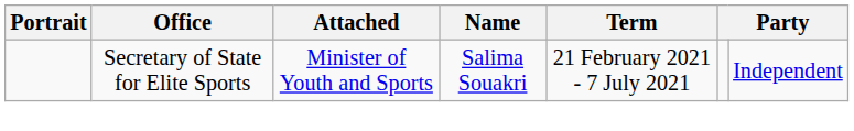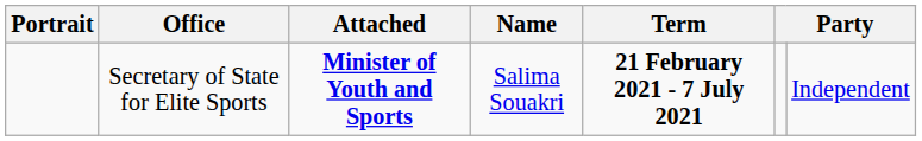Secretary of State for Elite Sports | Attached: normal -> bold
Secretary of State for Elite Sports | Term: normal -> bold
